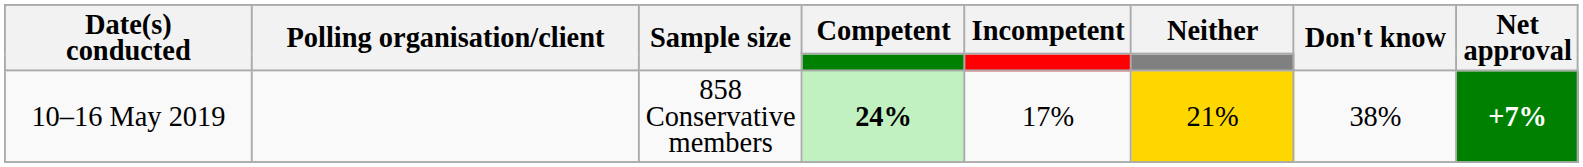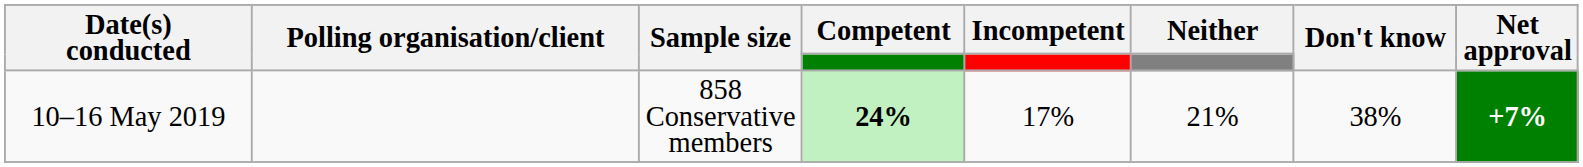10–16 May 2019 | Neither: gold background -> no background
